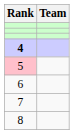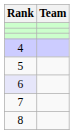row 5 | Rank: bold -> normal
row 6 | Rank: pink background -> no background
row 7 | Rank: no background -> lavender background
